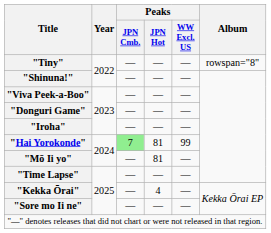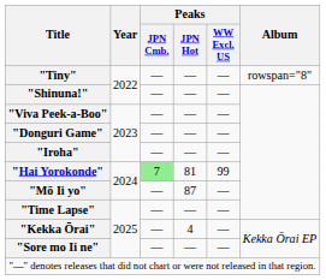"Mō Ii yo" | Peaks / JPN Hot: 81 -> 87
